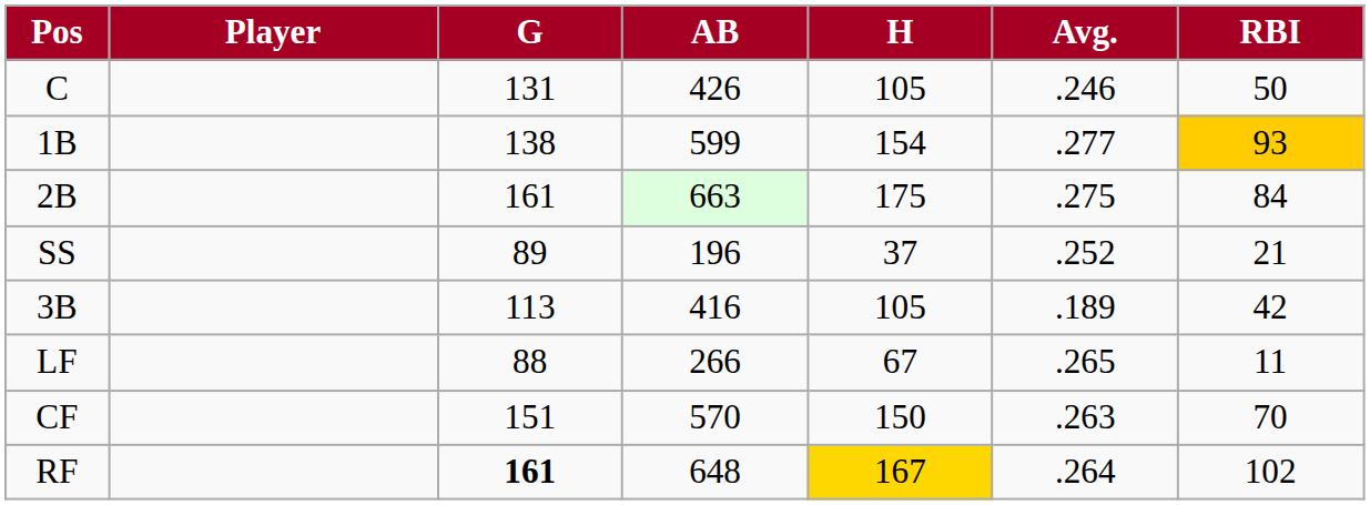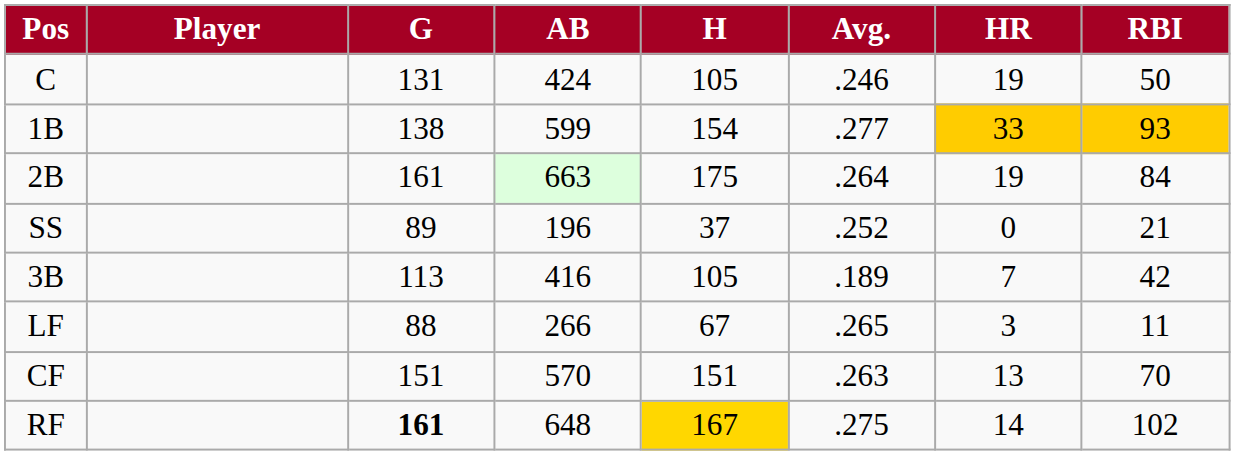+ column: HR | 19 | 33 | 19 | 0 | 7 | 3 | 13 | 14
C | AB: 426 -> 424
2B | Avg.: .275 -> .264
CF | H: 150 -> 151
RF | Avg.: .264 -> .275
